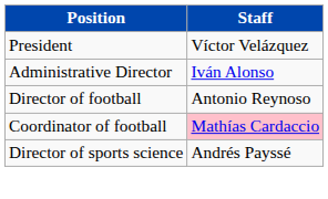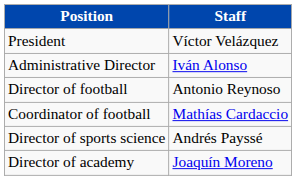Coordinator of football | Staff: pink background -> no background
+ row: Director of academy | Joaquín Moreno
